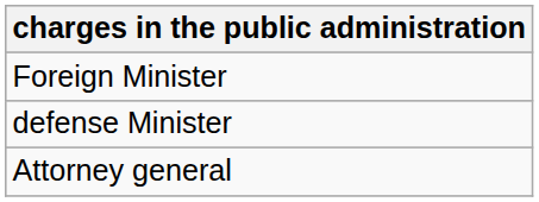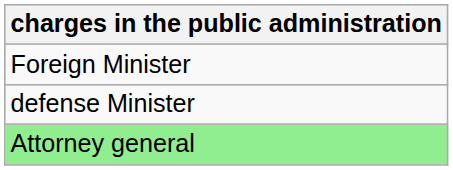row 4 | column 1: no background -> lightgreen background
